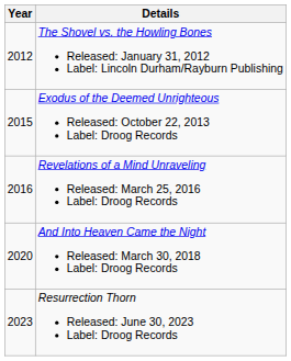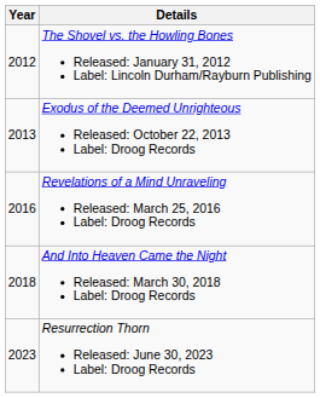row 3 | Year: 2015 -> 2013
row 5 | Year: 2020 -> 2018
